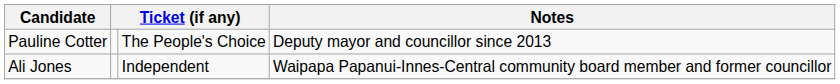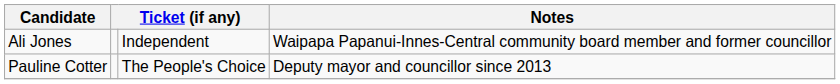rows swapped: Pauline Cotter <-> Ali Jones
